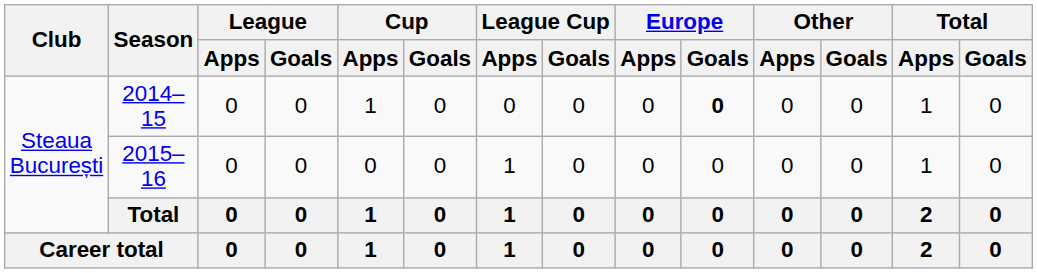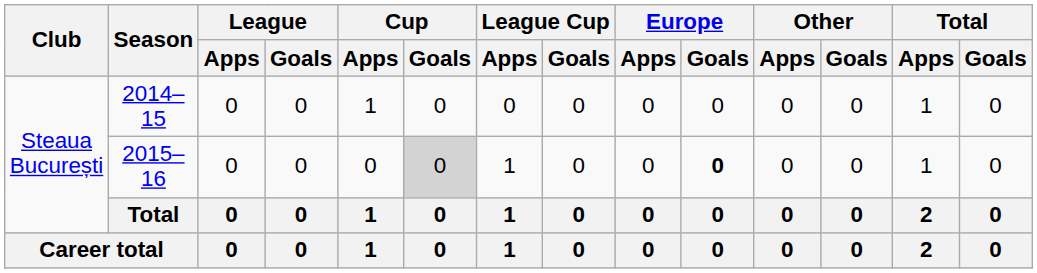2014–15 | Europe / Goals: bold -> normal
2015–16 | Cup / Goals: no background -> lightgrey background
2015–16 | Europe / Goals: normal -> bold
